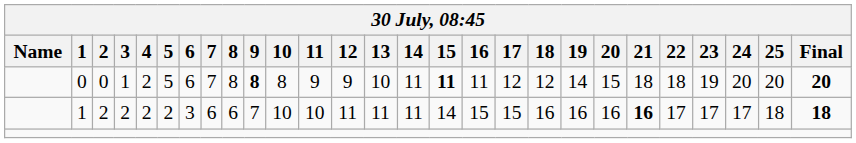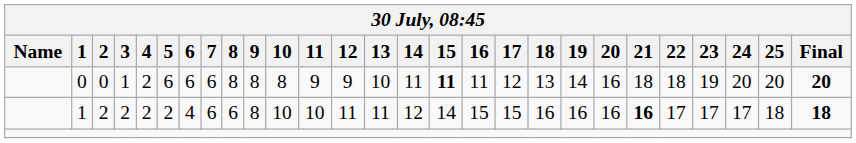row 3 | 5: 5 -> 6
row 3 | 7: 7 -> 6
row 3 | 9: bold -> normal
row 3 | 18: 12 -> 13
row 3 | 20: 15 -> 16
row 4 | 6: 3 -> 4
row 4 | 9: 7 -> 8
row 4 | 14: 11 -> 12
